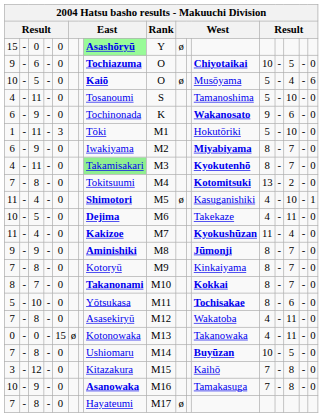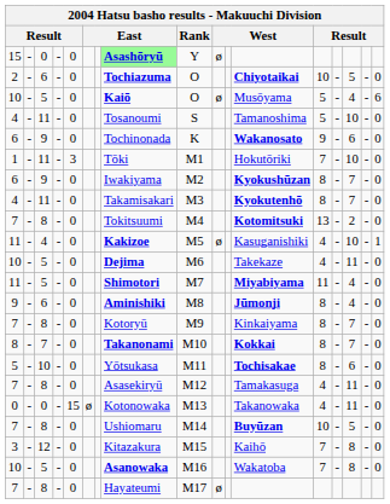row 4 | column 1: 9 -> 2
row 8 | column 13: 5 -> 7
row 9 | column 12: Miyabiyama -> Kyokushūzan
row 10 | column 8: lightgreen background -> no background
row 12 | column 8: Shimotori -> Kakizoe
row 14 | column 3: 4 -> 5
row 14 | column 8: Kakizoe -> Shimotori
row 14 | column 12: Kyokushūzan -> Miyabiyama
row 15 | column 3: 9 -> 6
row 15 | column 15: 7 -> 4
row 19 | column 12: Wakatoba -> Tamakasuga
row 23 | column 3: 9 -> 5
row 23 | column 12: Tamakasuga -> Wakatoba
